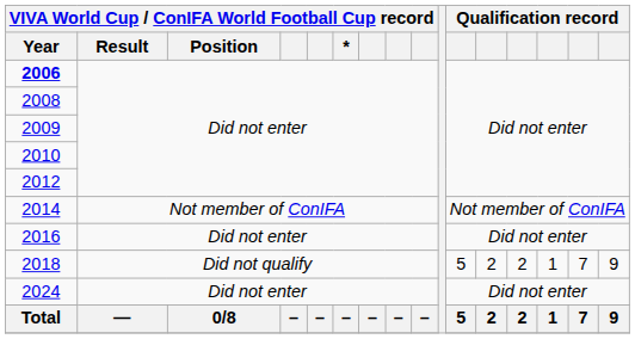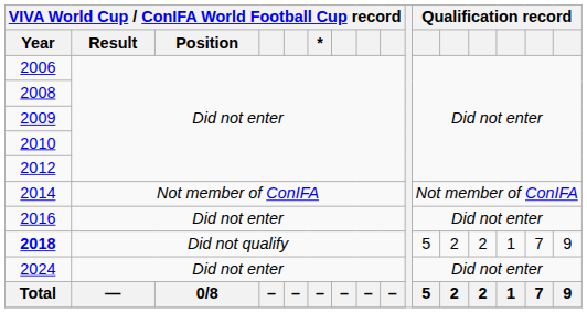2006 | VIVA World Cup / ConIFA World Football Cup record / Year: bold -> normal
2018 | VIVA World Cup / ConIFA World Football Cup record / Year: normal -> bold
